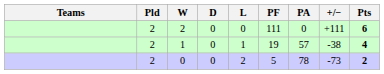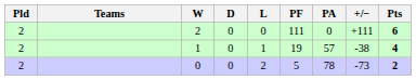columns swapped: Teams <-> Pld
